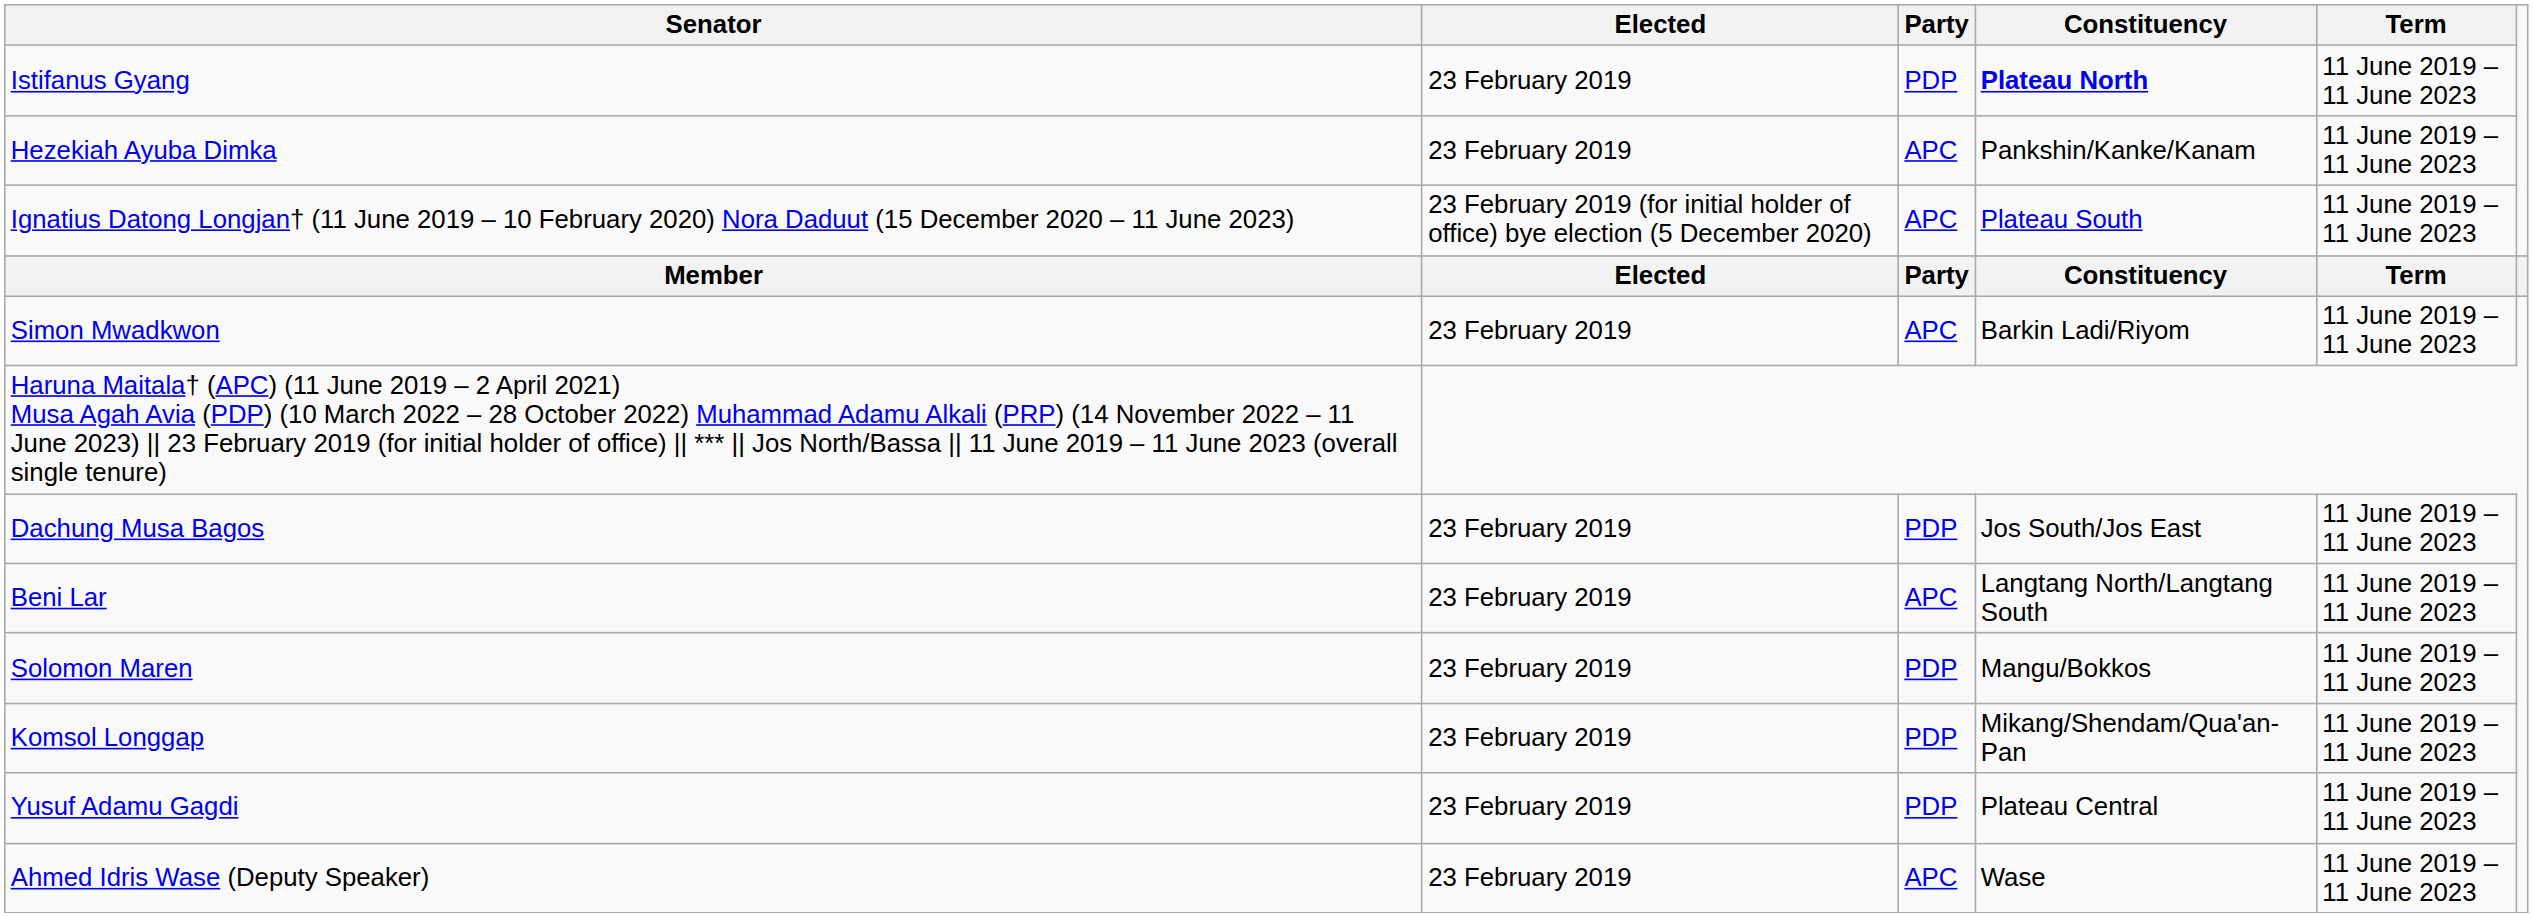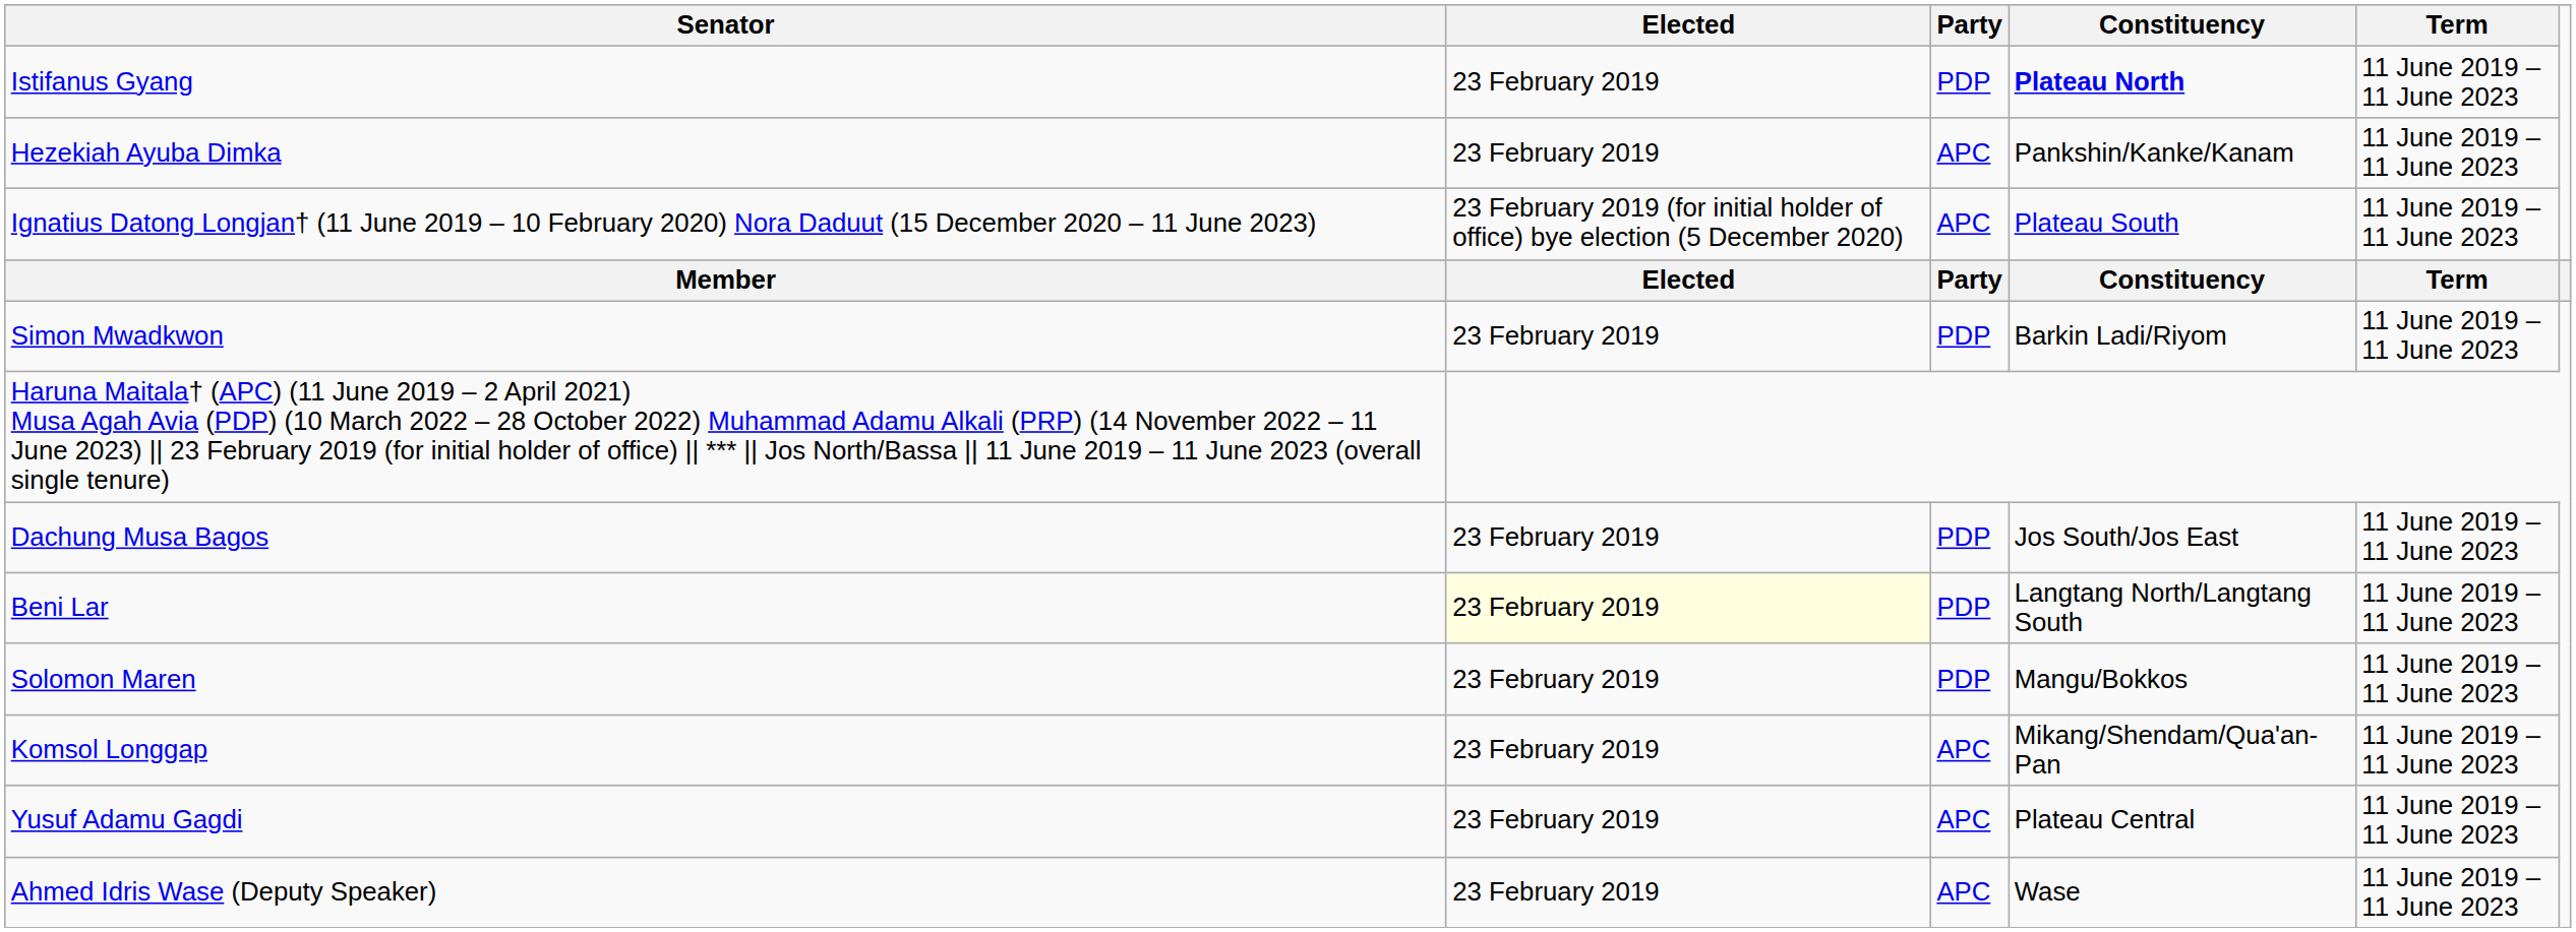Simon Mwadkwon | Party: APC -> PDP
Beni Lar | Elected: no background -> lightyellow background
Beni Lar | Party: APC -> PDP
Komsol Longgap | Party: PDP -> APC
Yusuf Adamu Gagdi | Party: PDP -> APC
